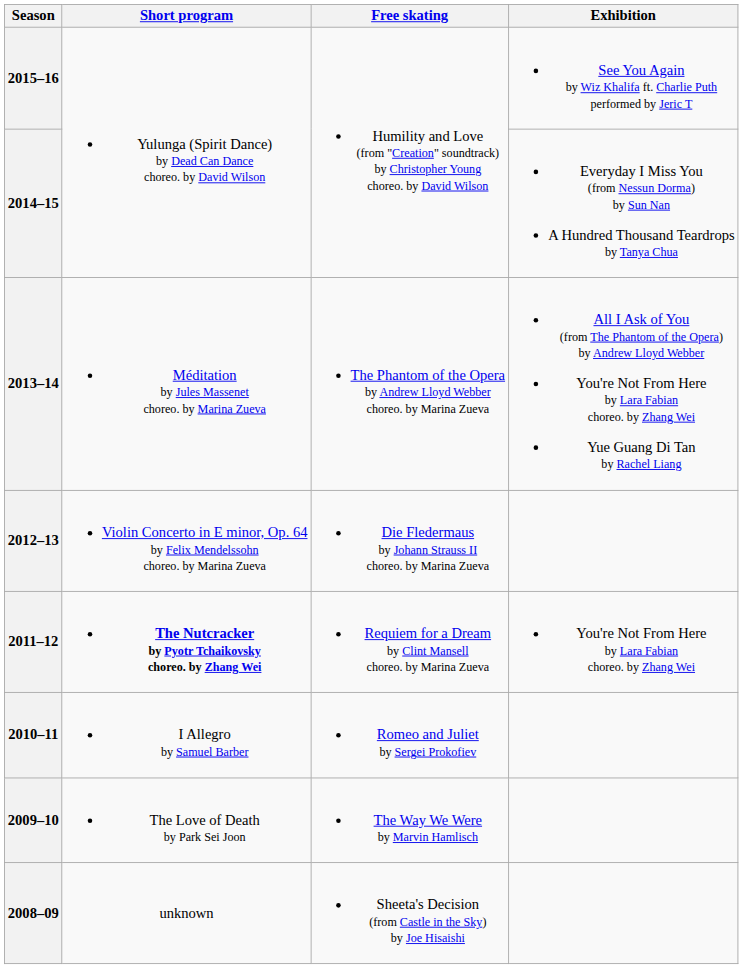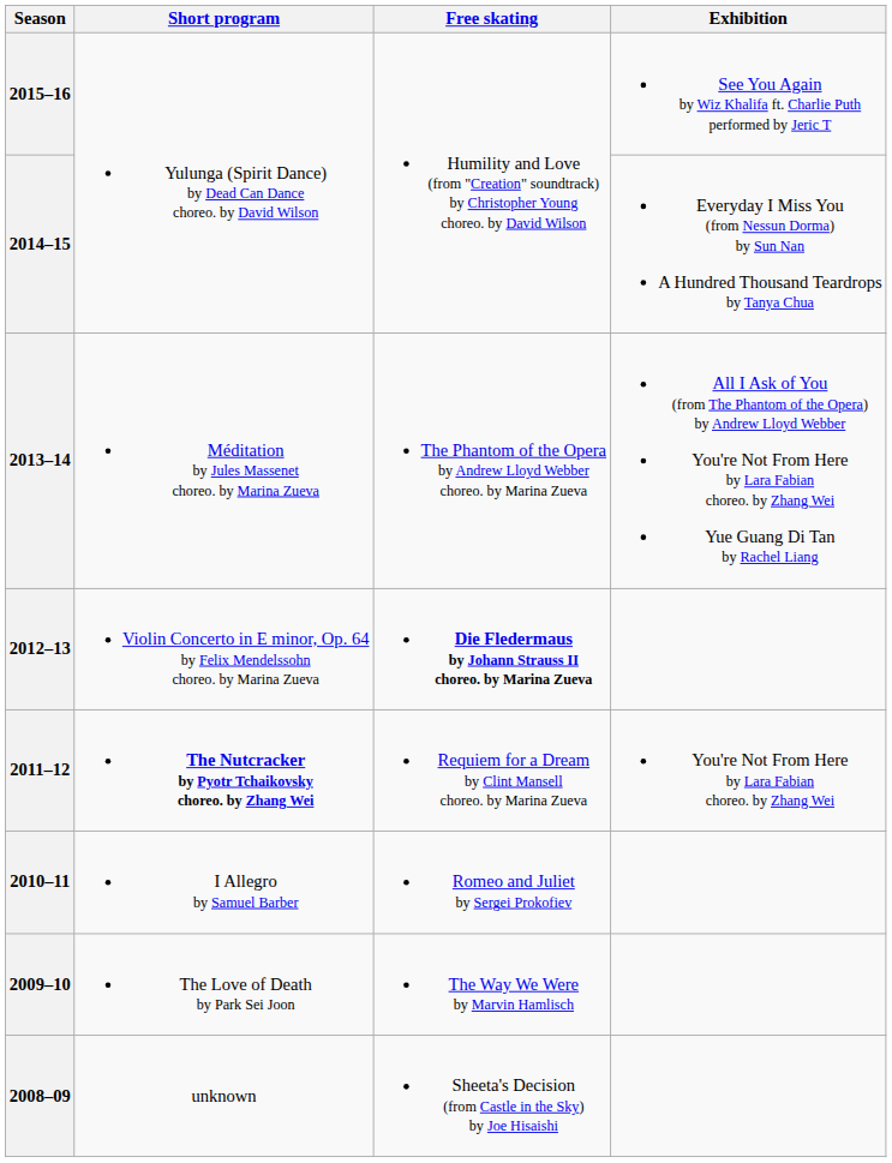2012–13 | Free skating: normal -> bold
